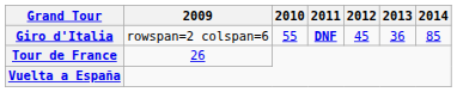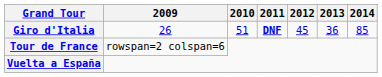Giro d'Italia | 2009: rowspan=2 colspan=6 -> 26
Giro d'Italia | 2010: 55 -> 51
Tour de France | 2009: 26 -> rowspan=2 colspan=6
